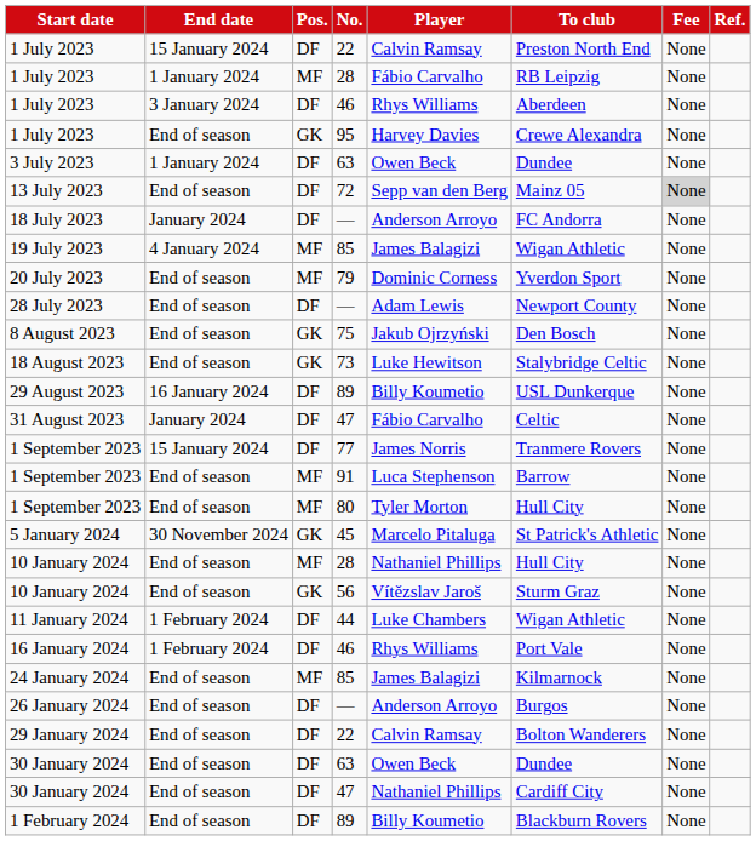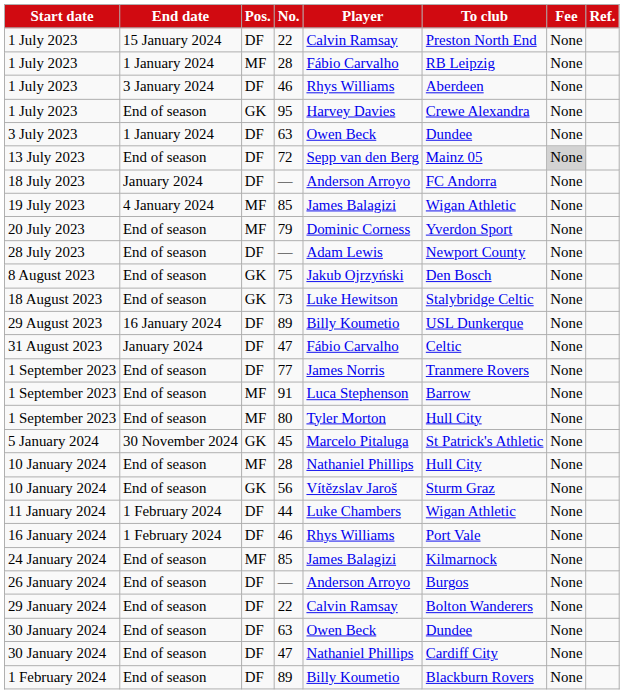1 September 2023 / 77 | End date: 15 January 2024 -> End of season
